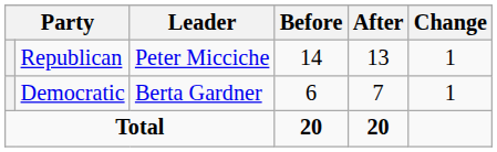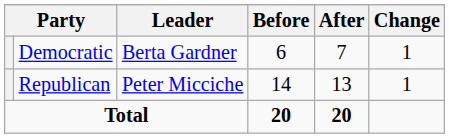rows swapped: Republican <-> Democratic
